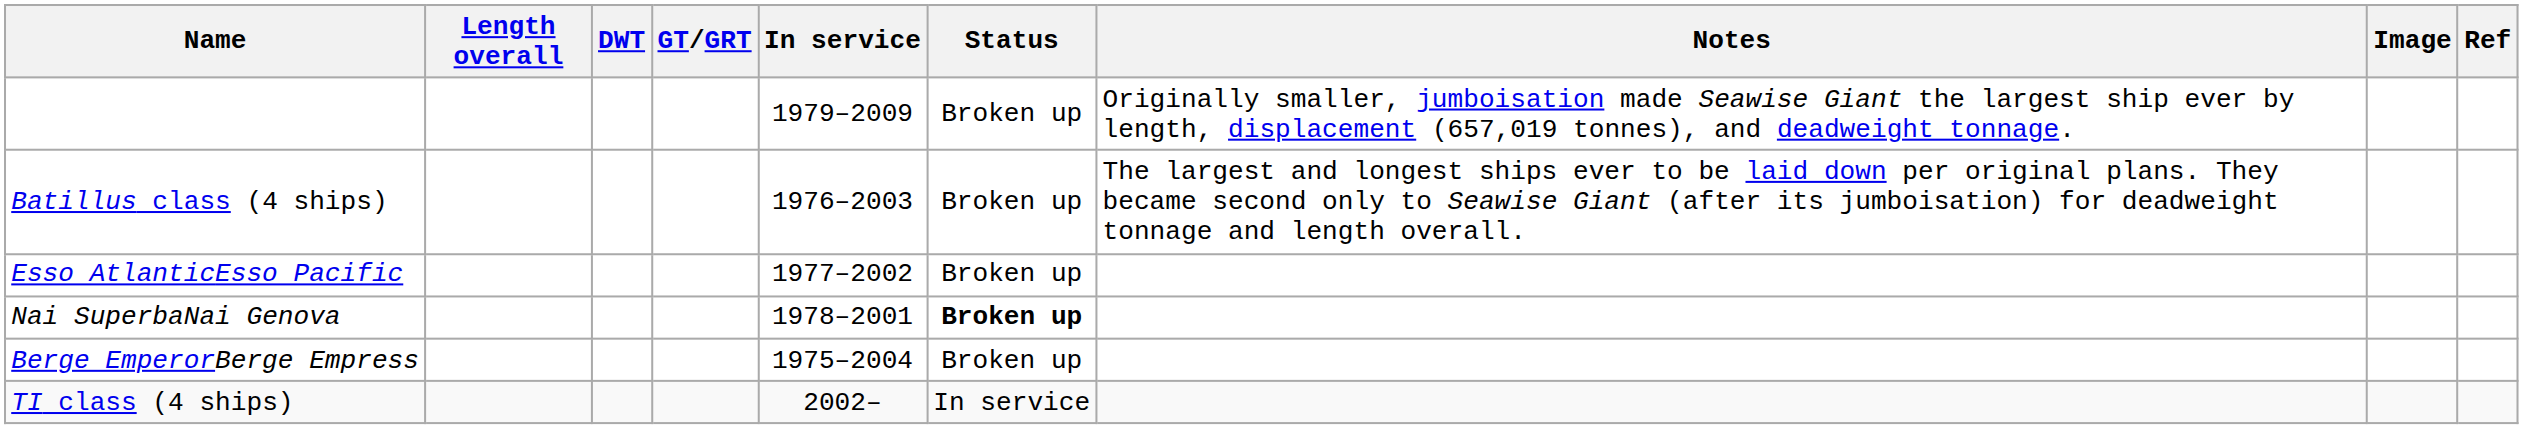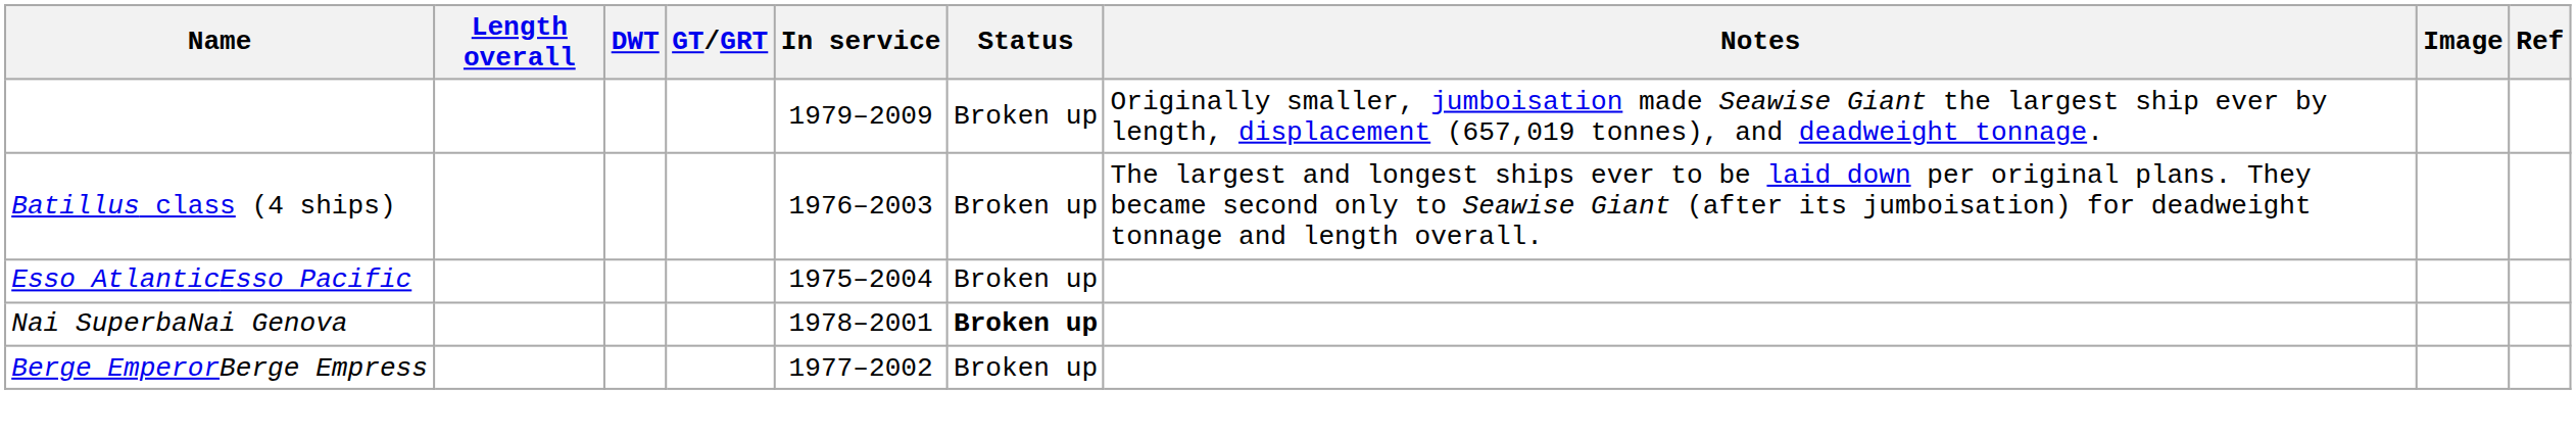Esso AtlanticEsso Pacific | In service: 1977–2002 -> 1975–2004
Berge EmperorBerge Empress | In service: 1975–2004 -> 1977–2002
- row: TI class (4 ships) | 2002– | In service
